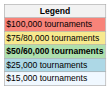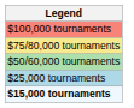row 4 | column 1: bold -> normal
row 6 | column 1: normal -> bold
